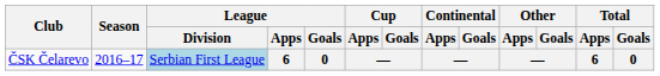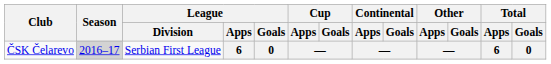ČSK Čelarevo | Season: no background -> lightgrey background
ČSK Čelarevo | League / Division: lightblue background -> no background
